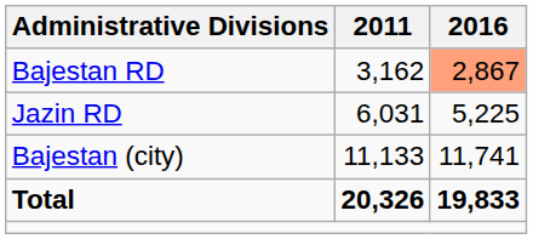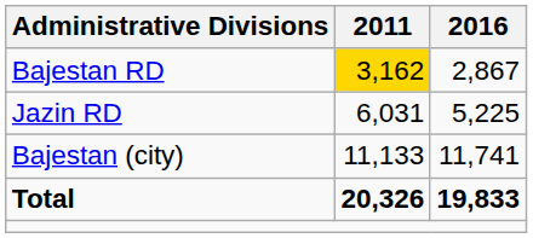Bajestan RD | 2011: no background -> gold background
Bajestan RD | 2016: lightsalmon background -> no background
